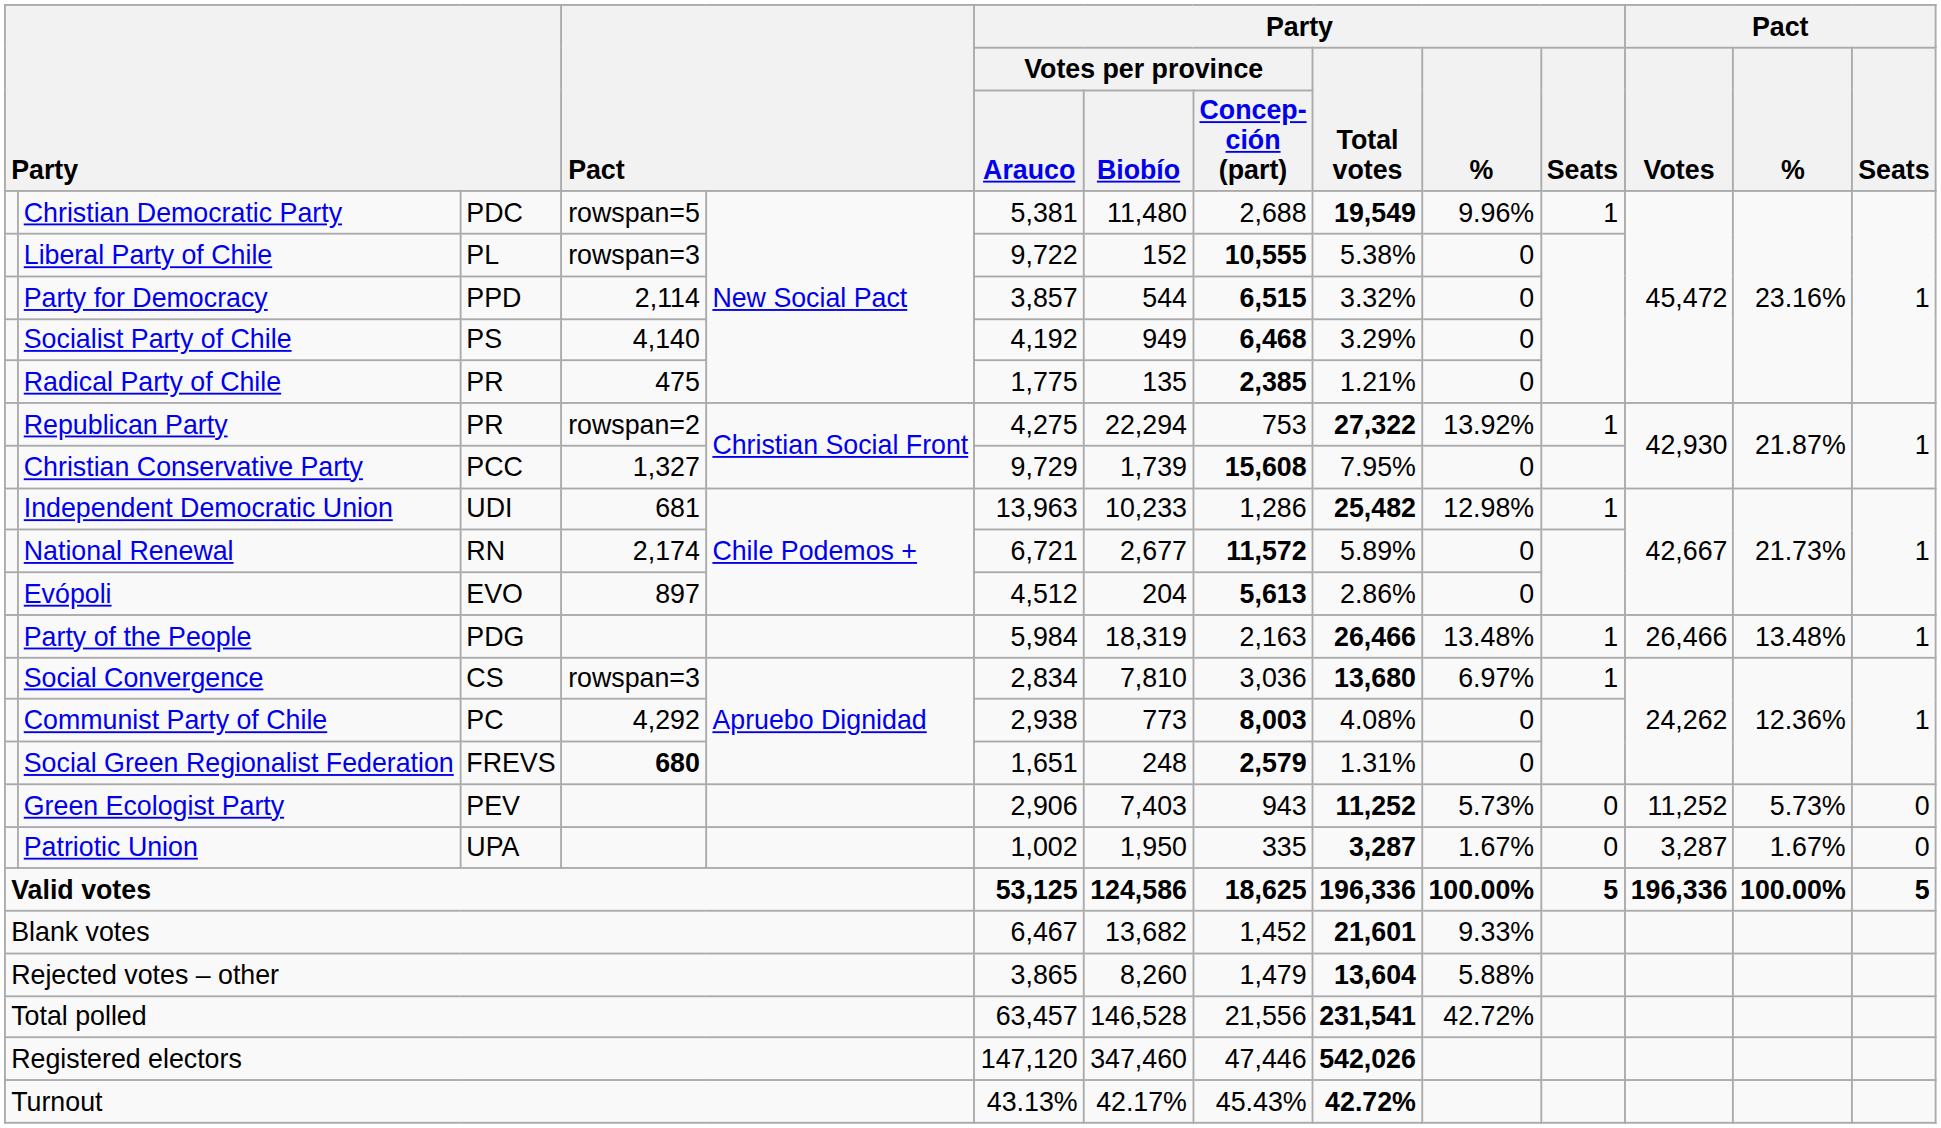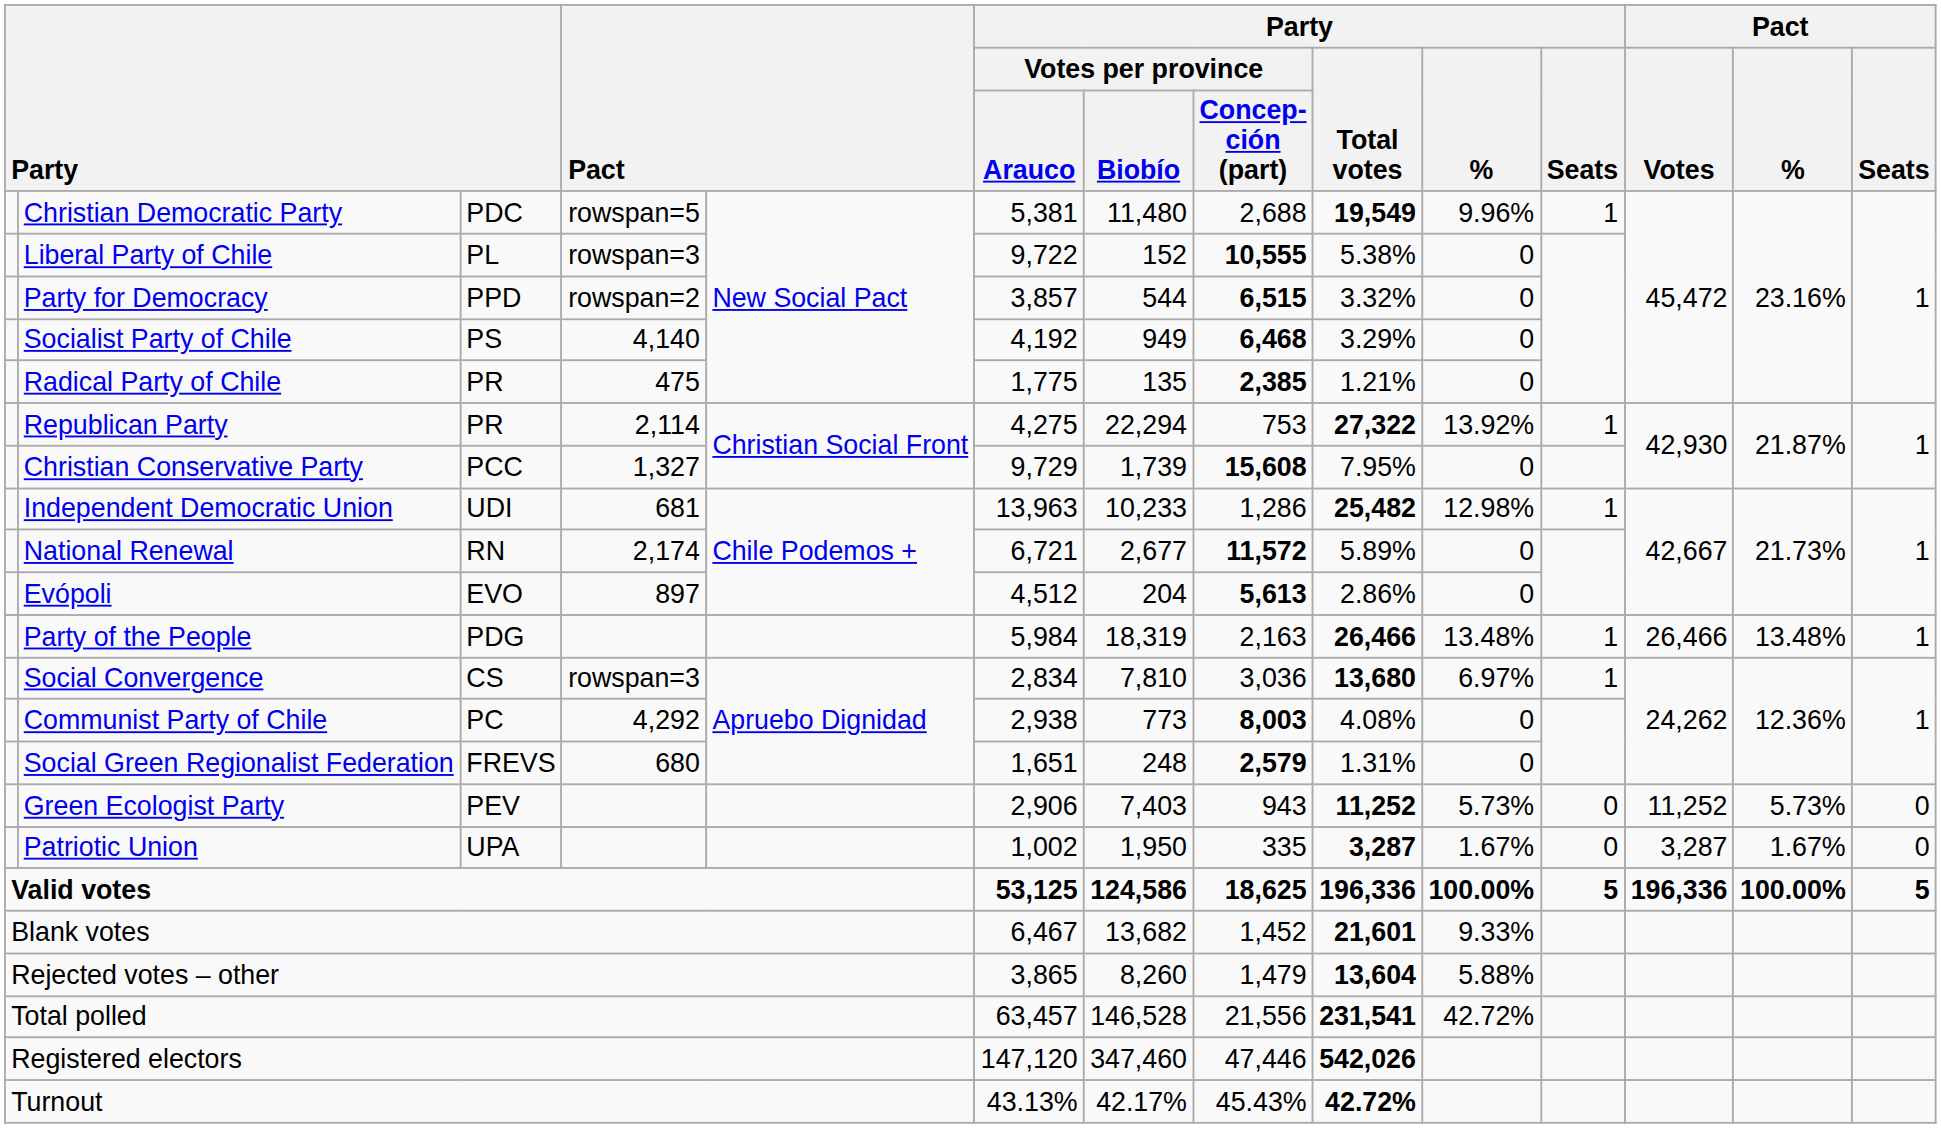Party for Democracy | column 4: 2,114 -> rowspan=2
Republican Party | column 4: rowspan=2 -> 2,114
Social Green Regionalist Federation | column 4: bold -> normal
